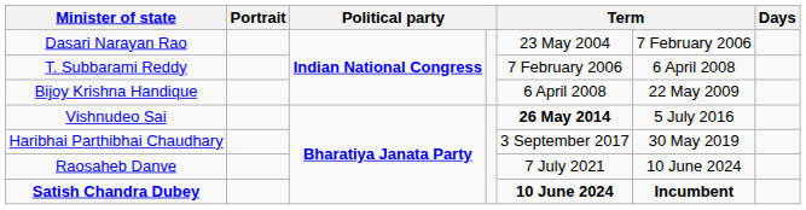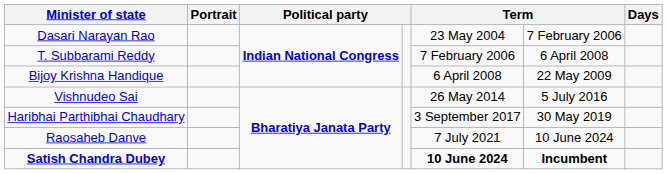Vishnudeo Sai | column 5: bold -> normal
